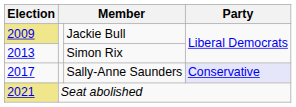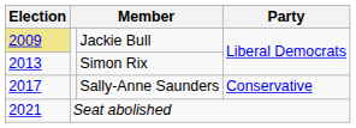Sally-Anne Saunders | Party: lavender background -> no background
Seat abolished | Election: khaki background -> no background
